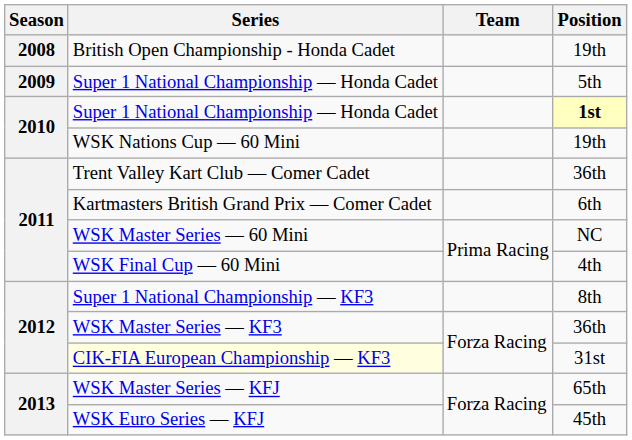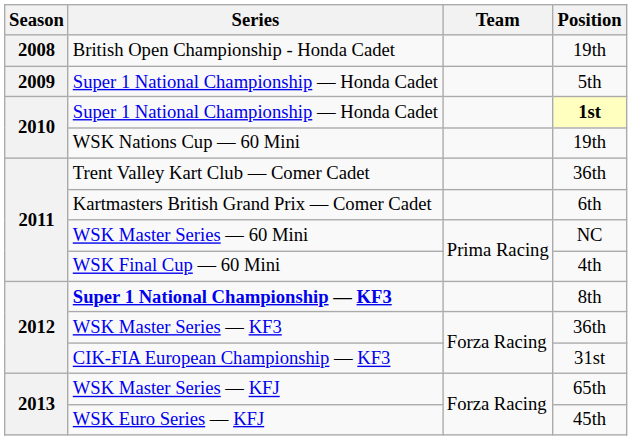Super 1 National Championship — KF3 | Series: normal -> bold
CIK-FIA European Championship — KF3 | Series: lightyellow background -> no background
